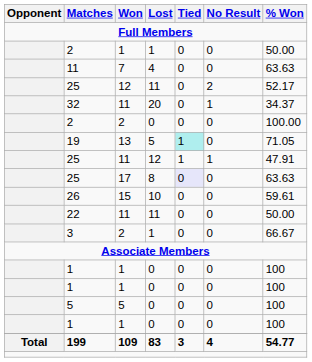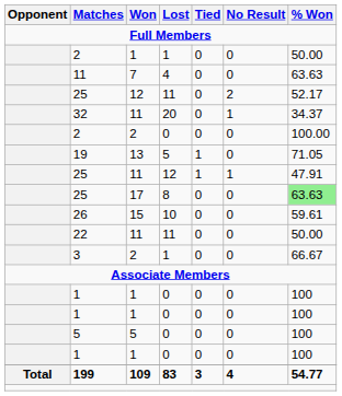19 | Tied: paleturquoise background -> no background
25 / 17 | Tied: lavender background -> no background
25 / 17 | % Won: no background -> lightgreen background
